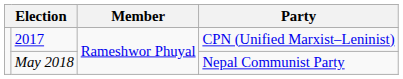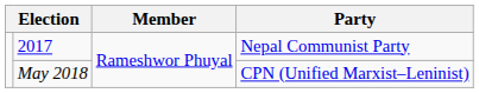2017 | Party: CPN (Unified Marxist–Leninist) -> Nepal Communist Party
May 2018 | Party: Nepal Communist Party -> CPN (Unified Marxist–Leninist)
